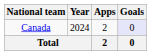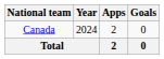Canada | Goals: lavender background -> no background
